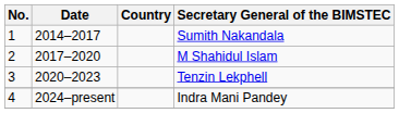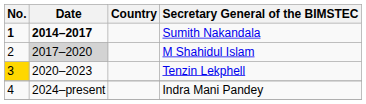Sumith Nakandala | No.: normal -> bold
Sumith Nakandala | Date: normal -> bold
M Shahidul Islam | Date: no background -> lightgrey background
Tenzin Lekphell | No.: no background -> gold background
